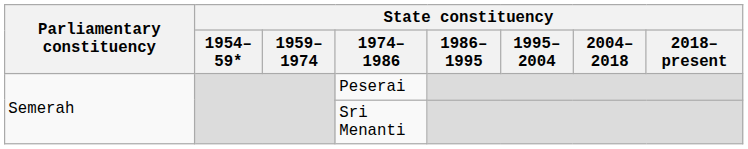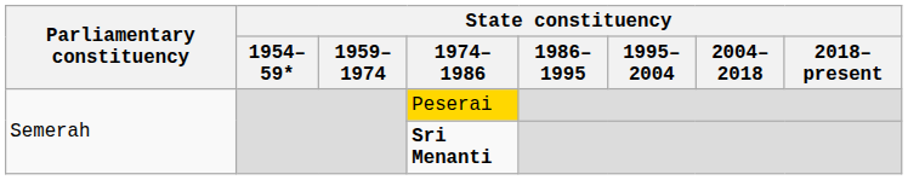Peserai | State constituency / 1974–1986: no background -> gold background
Sri Menanti | State constituency / 1974–1986: normal -> bold
